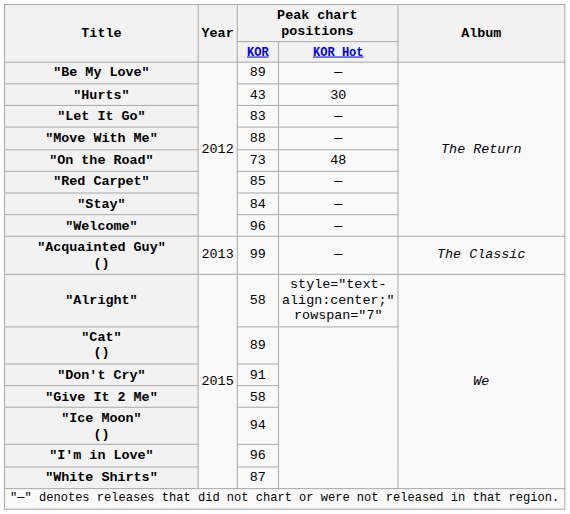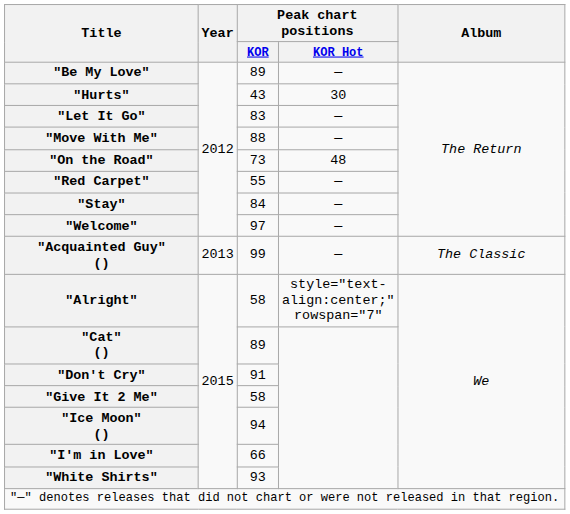"Red Carpet" | Peak chart positions / KOR: 85 -> 55
"Welcome" | Peak chart positions / KOR: 96 -> 97
"I'm in Love" | Peak chart positions / KOR: 96 -> 66
"White Shirts" | Peak chart positions / KOR: 87 -> 93
